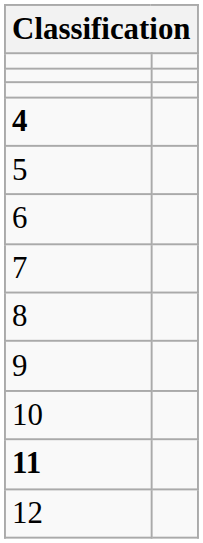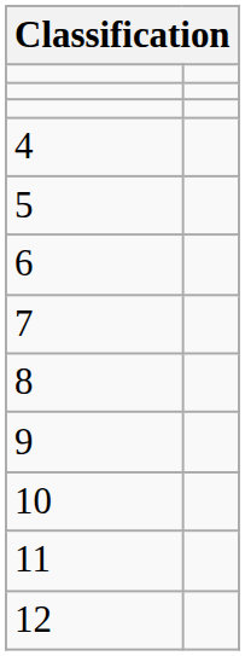row 5 | column 1: bold -> normal
row 12 | column 1: bold -> normal
